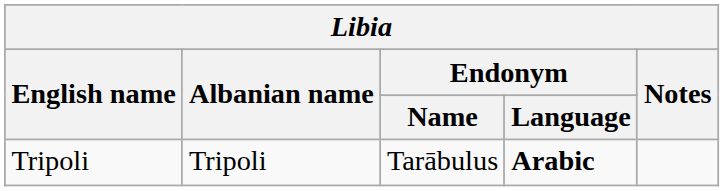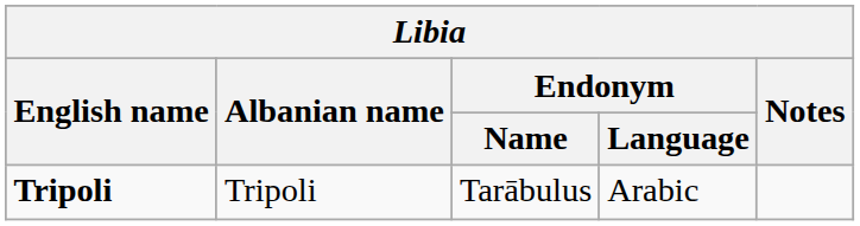row 4 | English name: normal -> bold
row 4 | Endonym / Language: bold -> normal
